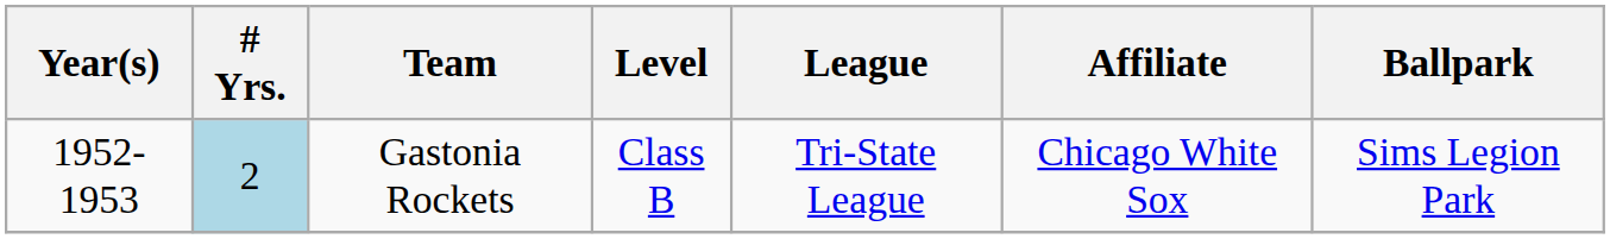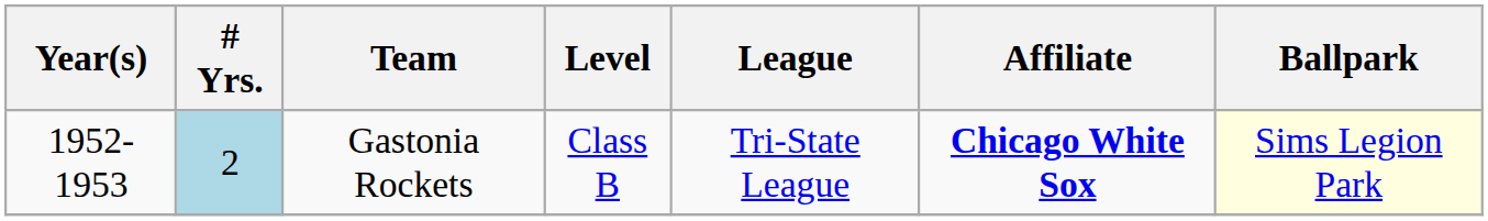Gastonia Rockets | Affiliate: normal -> bold
Gastonia Rockets | Ballpark: no background -> lightyellow background
